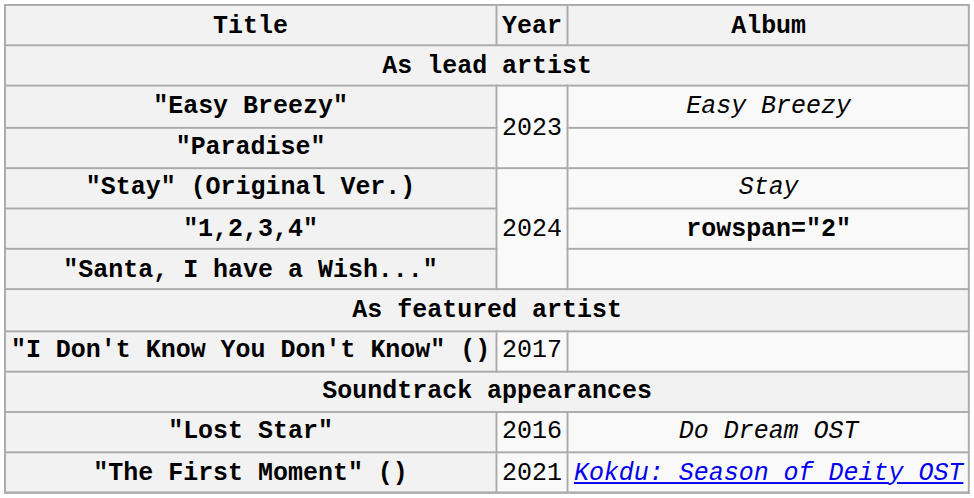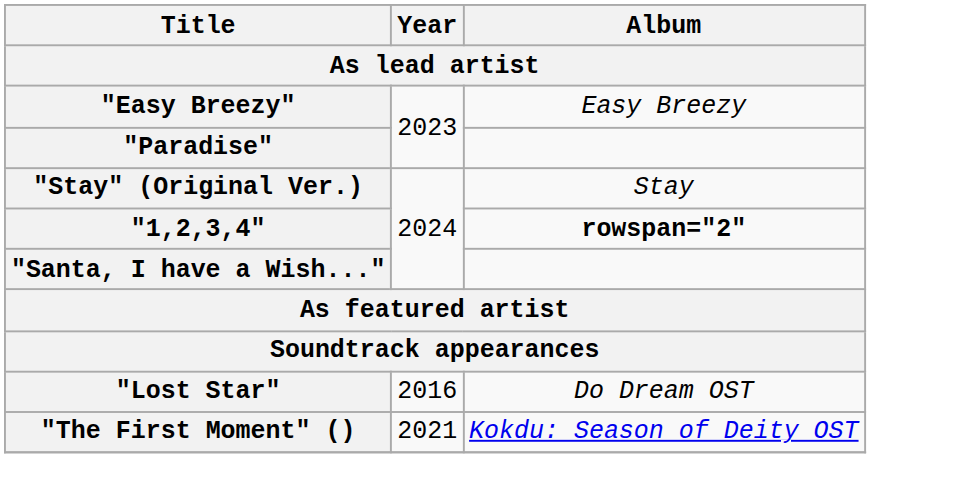- row: "I Don't Know You Don't Know" () | 2017
